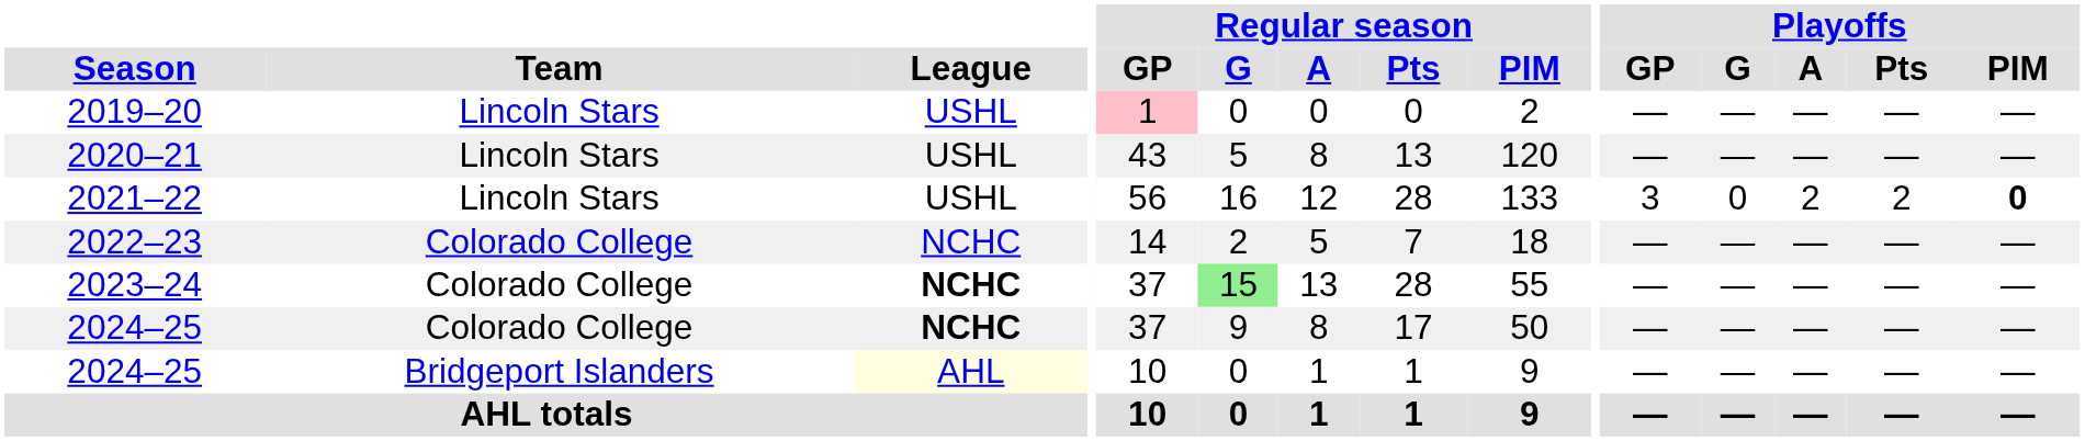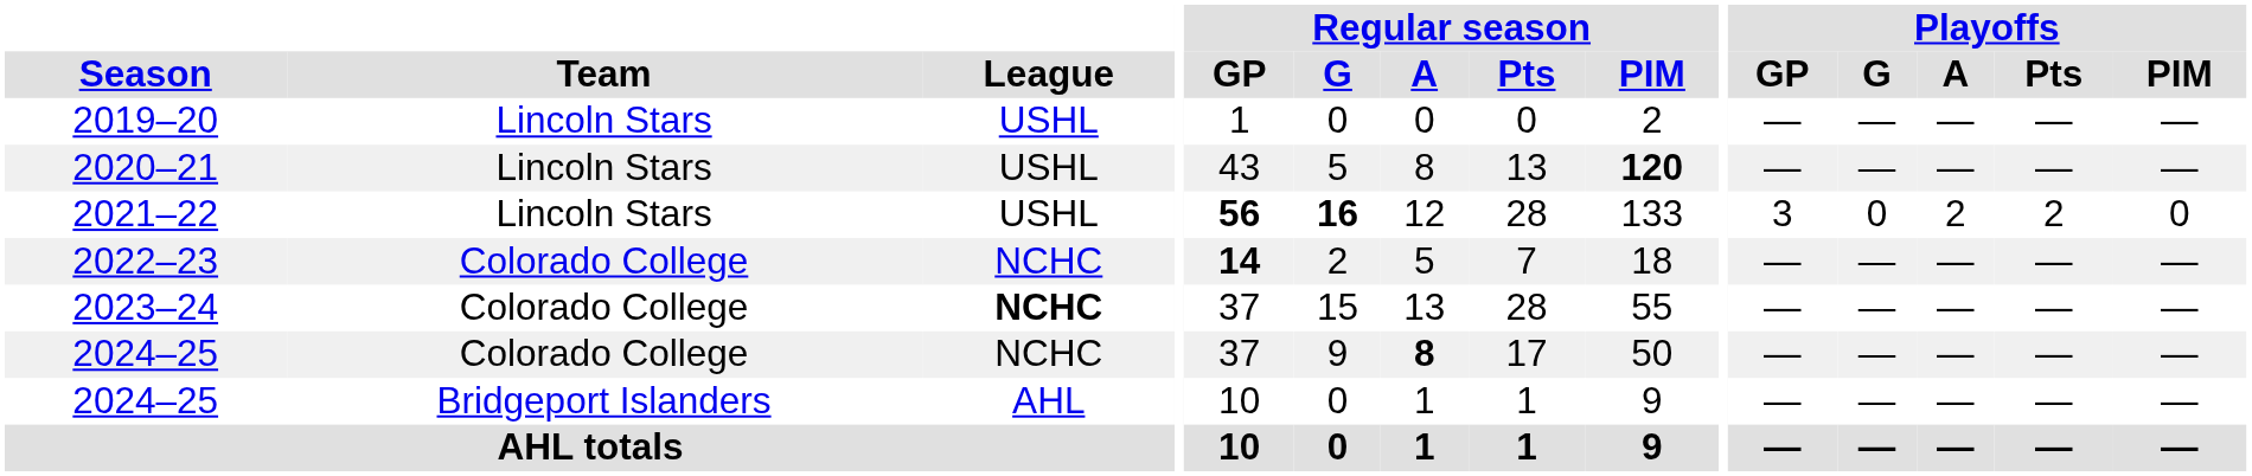2019–20 | Regular season / GP: pink background -> no background
2020–21 | Regular season / PIM: normal -> bold
2021–22 | Regular season / GP: normal -> bold
2021–22 | Regular season / G: normal -> bold
2021–22 | Playoffs / PIM: bold -> normal
2022–23 | Regular season / GP: normal -> bold
2023–24 | Regular season / G: lightgreen background -> no background
2024–25 / Colorado College | League: bold -> normal
2024–25 / Colorado College | Regular season / A: normal -> bold
2024–25 / Bridgeport Islanders | League: lightyellow background -> no background
